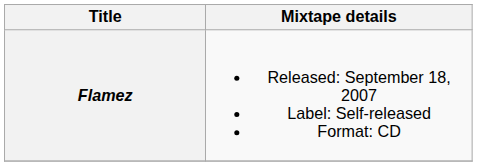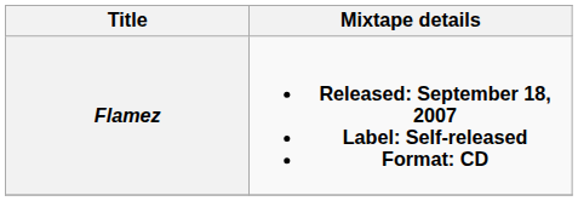Flamez | Mixtape details: normal -> bold
